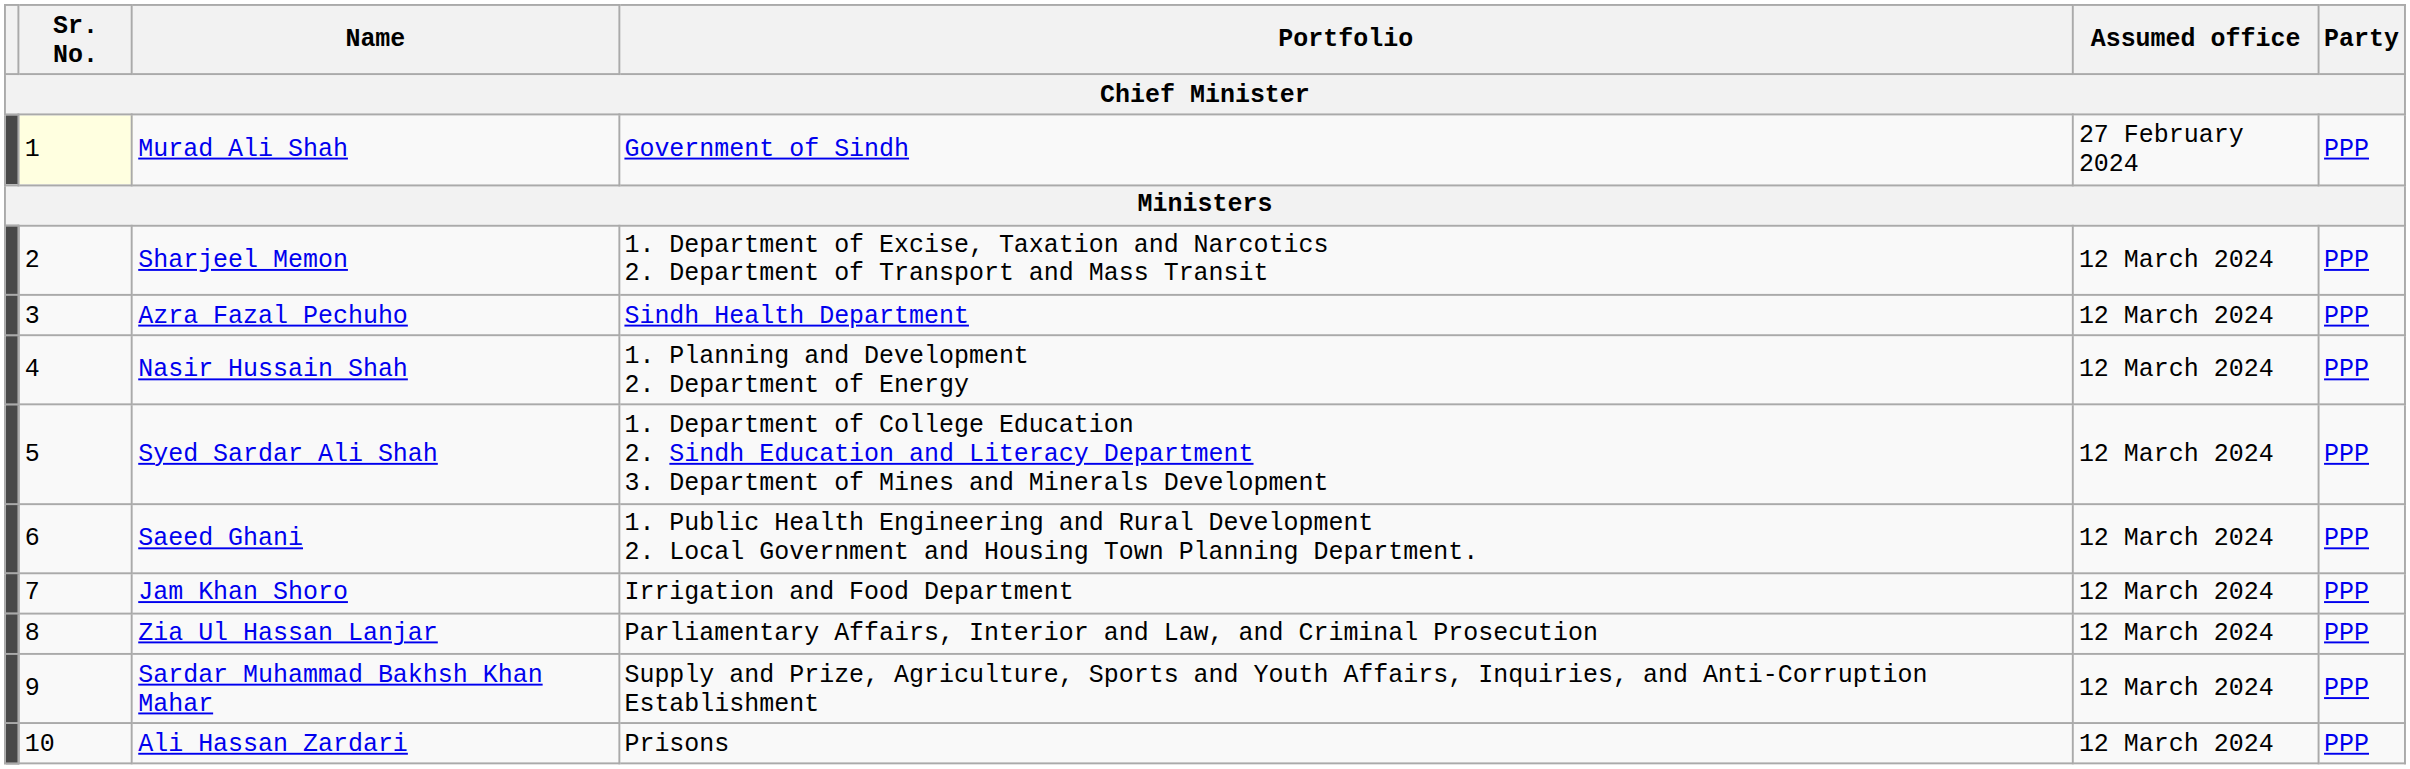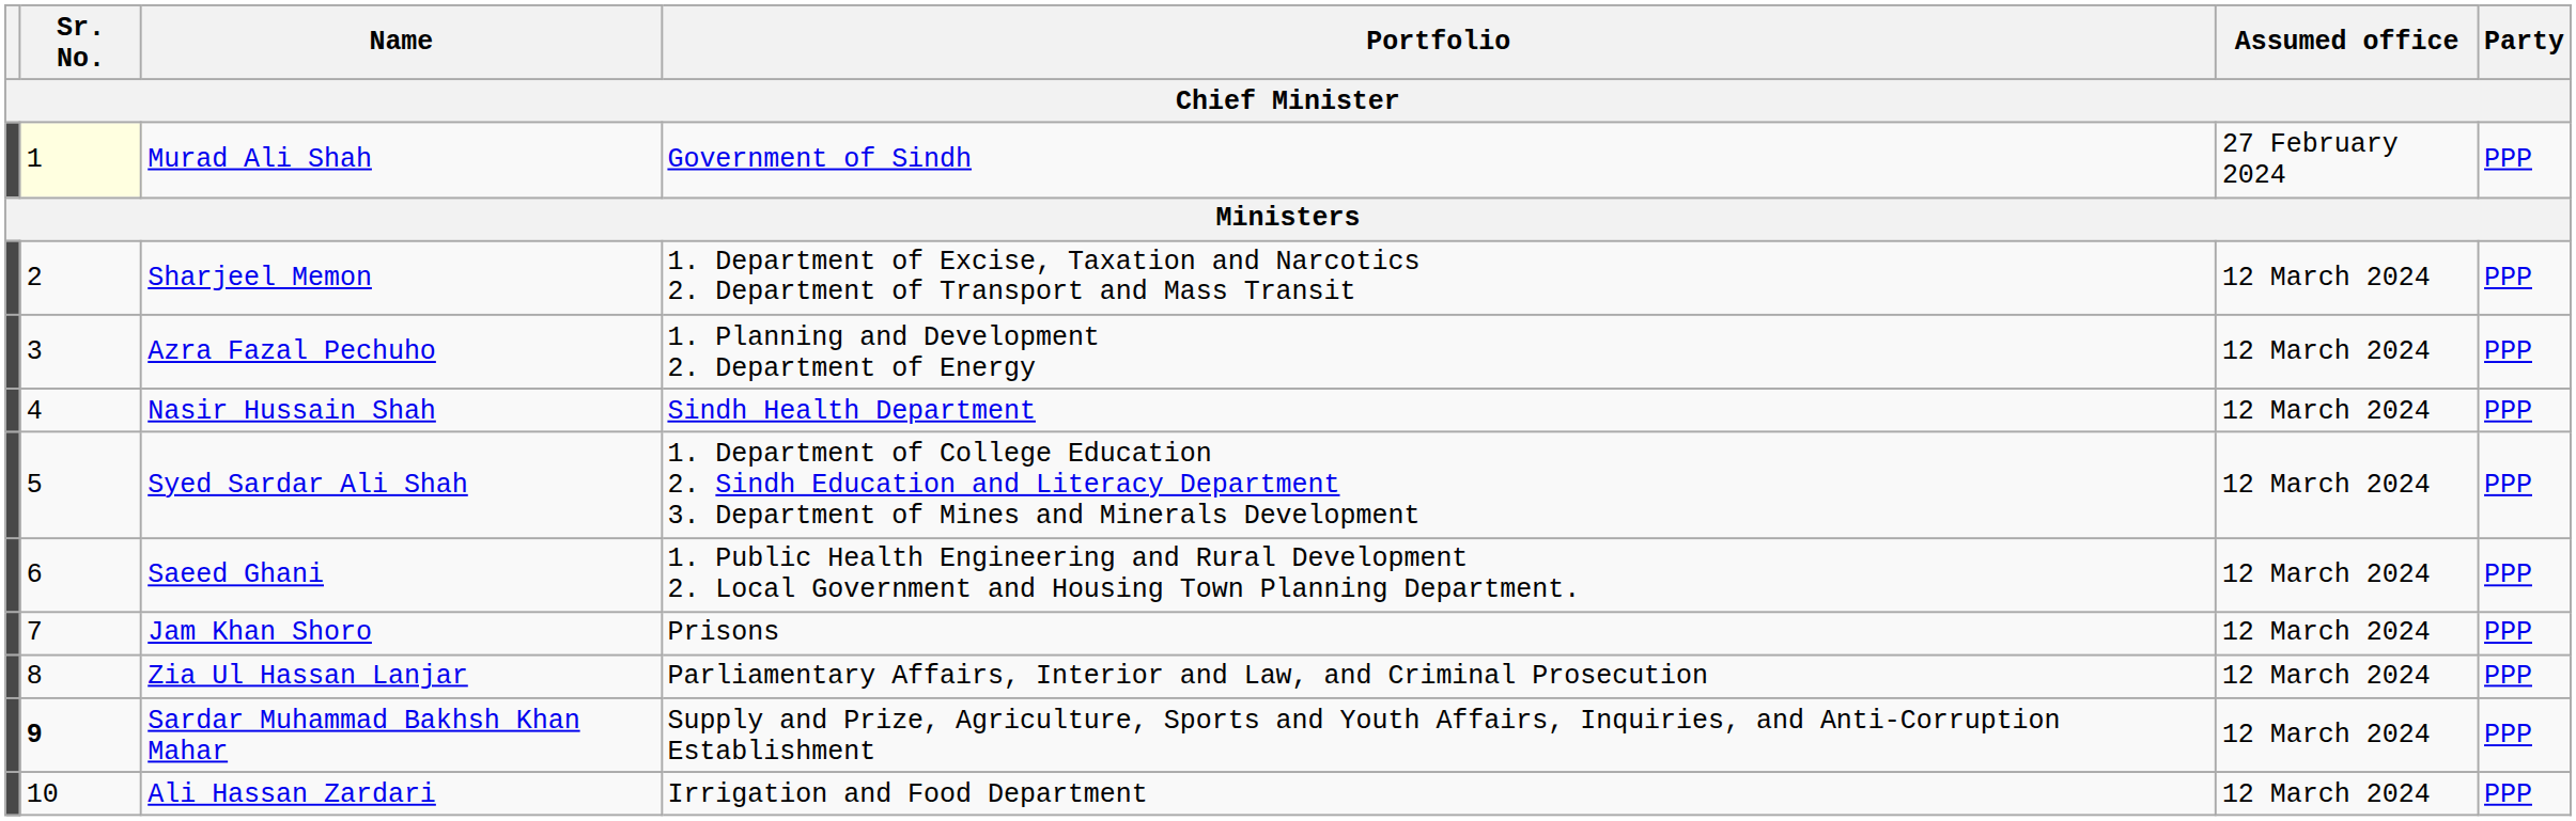Azra Fazal Pechuho | Portfolio: Sindh Health Department -> 1. Planning and Development 2. Department of Energy
Nasir Hussain Shah | Portfolio: 1. Planning and Development 2. Department of Energy -> Sindh Health Department
Jam Khan Shoro | Portfolio: Irrigation and Food Department -> Prisons
Sardar Muhammad Bakhsh Khan Mahar | Sr. No.: normal -> bold
Ali Hassan Zardari | Portfolio: Prisons -> Irrigation and Food Department
